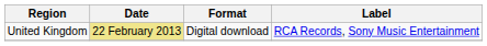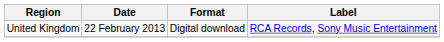United Kingdom | Date: khaki background -> no background
